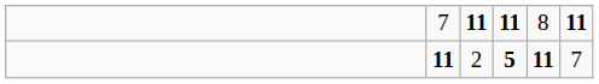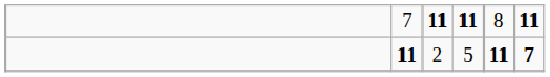row 2 | column 4: bold -> normal
row 2 | column 6: normal -> bold
